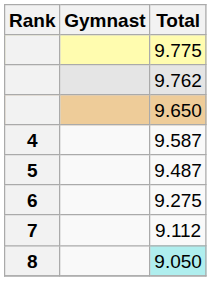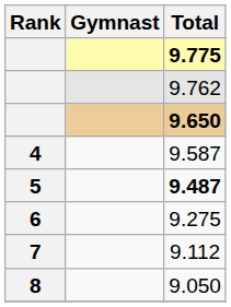9.775 | Total: normal -> bold
9.650 | Total: normal -> bold
9.487 | Total: normal -> bold
9.050 | Total: paleturquoise background -> no background
